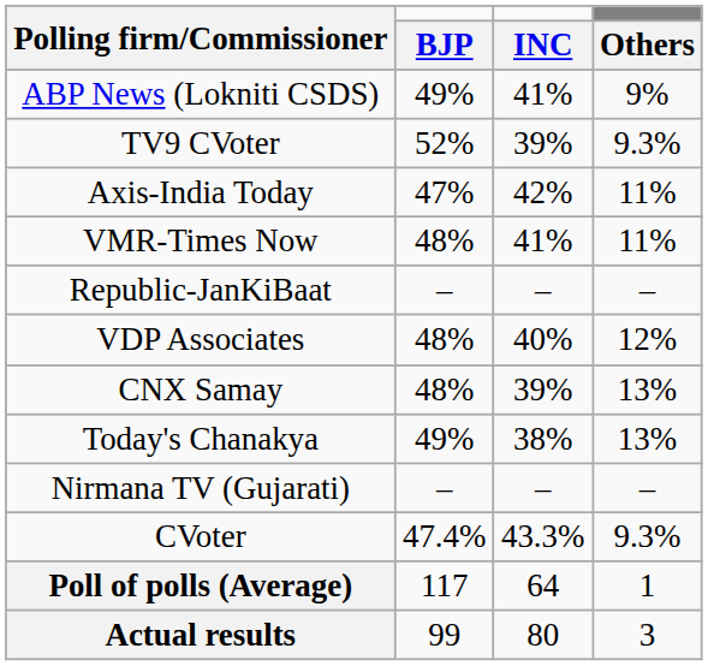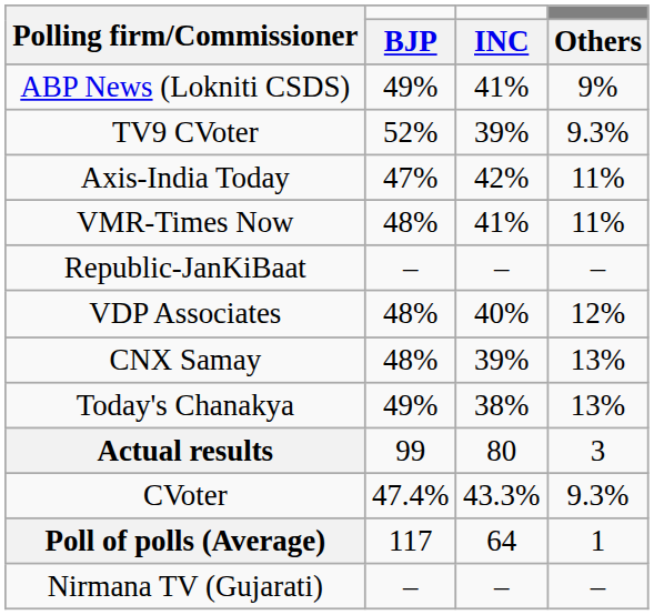rows swapped: Nirmana TV (Gujarati) <-> Actual results
